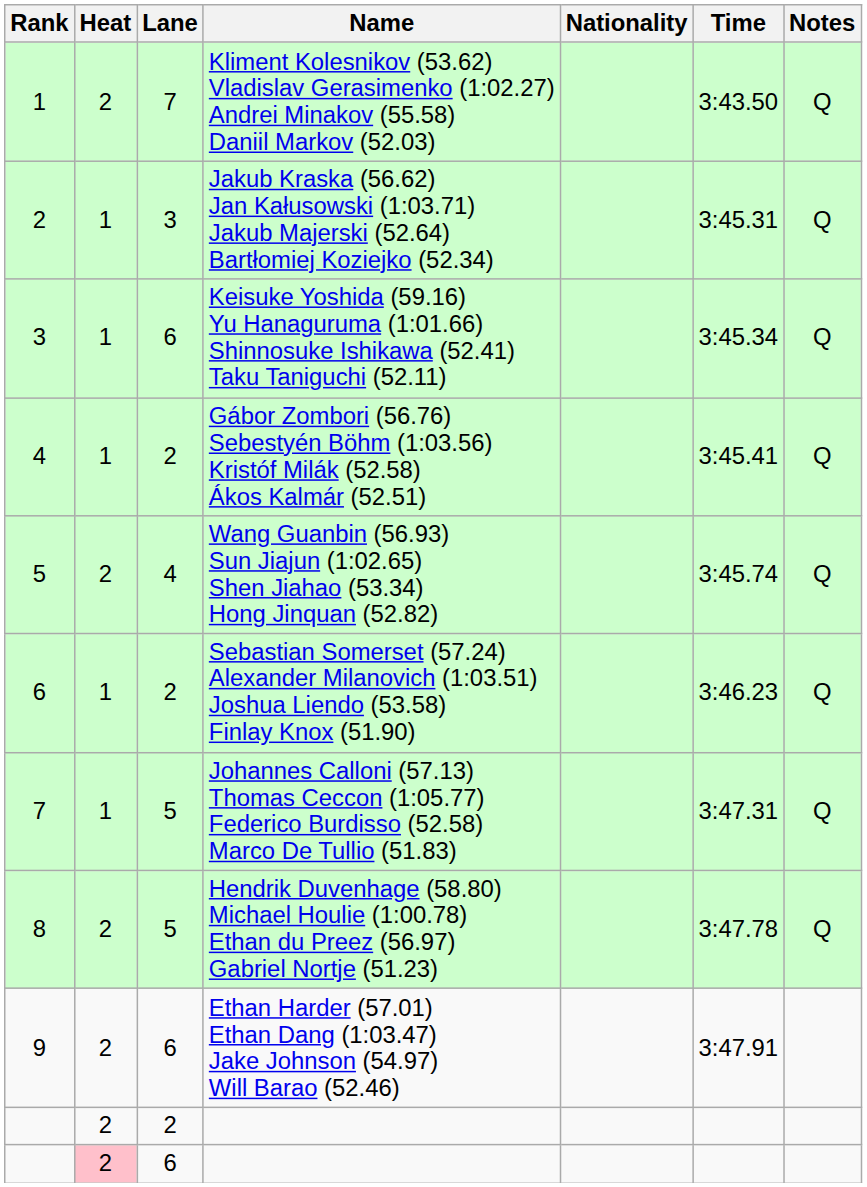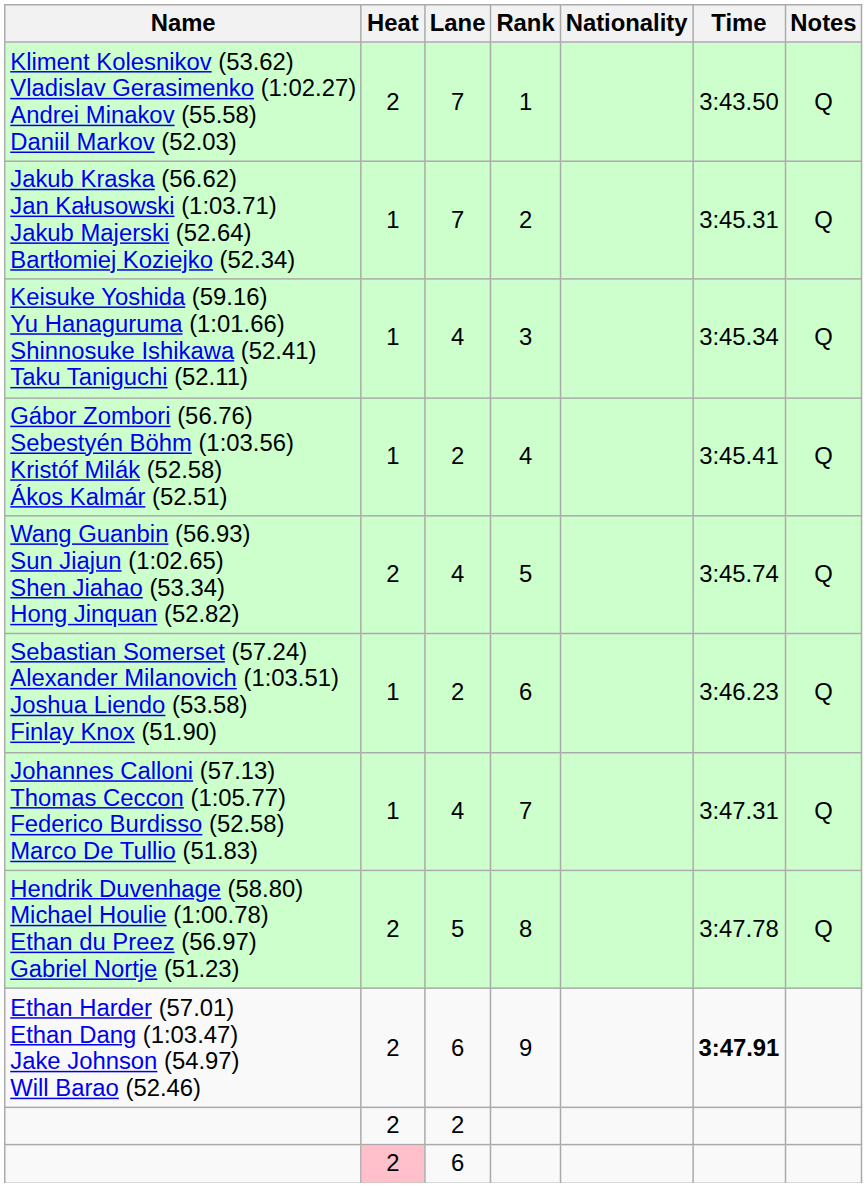columns swapped: Rank <-> Name
row 3 | Lane: 3 -> 7
row 4 | Lane: 6 -> 4
row 8 | Lane: 5 -> 4
row 10 | Time: normal -> bold
